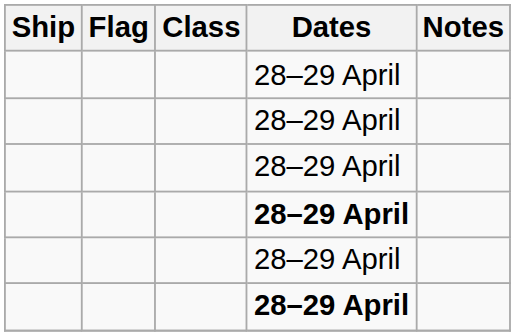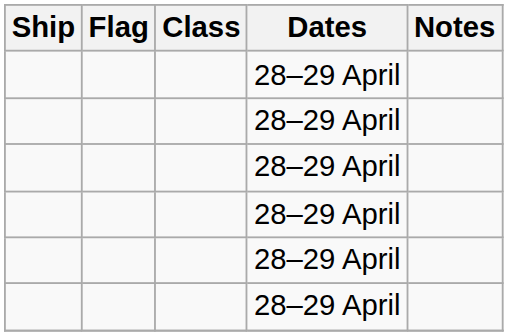row 5 | Dates: bold -> normal
row 7 | Dates: bold -> normal
